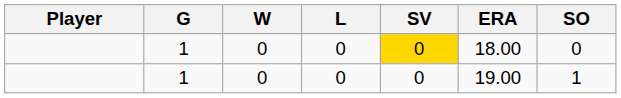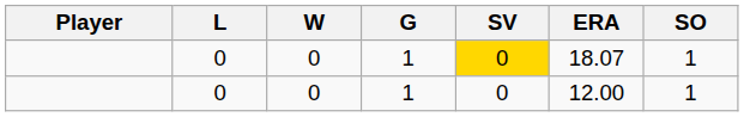columns swapped: G <-> L
row 2 | ERA: 18.00 -> 18.07
row 2 | SO: 0 -> 1
row 3 | ERA: 19.00 -> 12.00
